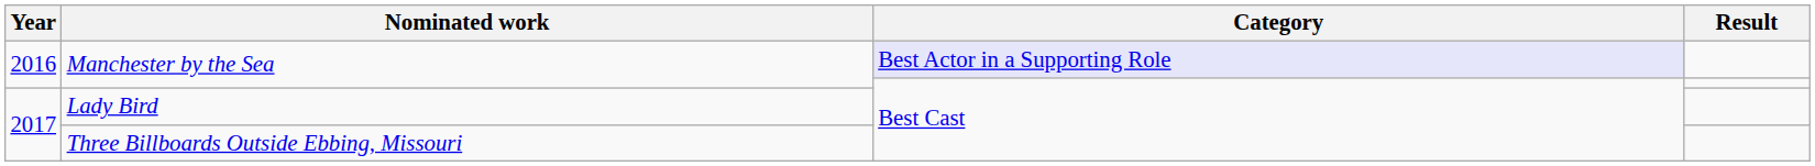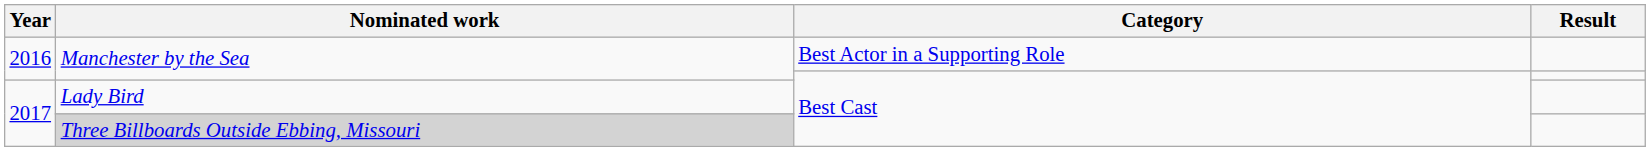Manchester by the Sea / Best Actor in a Supporting Role | Category: lavender background -> no background
Three Billboards Outside Ebbing, Missouri | Nominated work: no background -> lightgrey background
